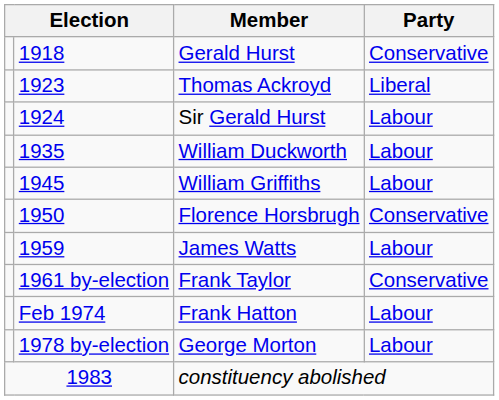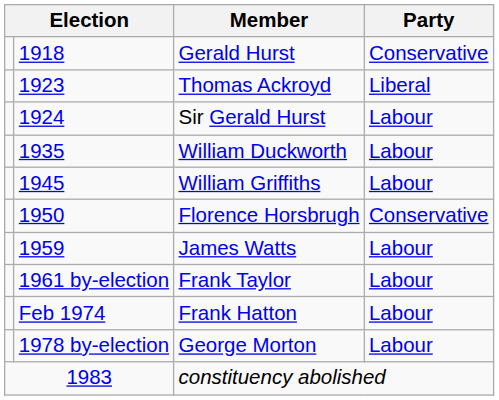Frank Taylor | Party: Conservative -> Labour
